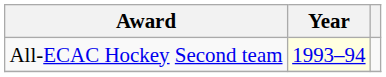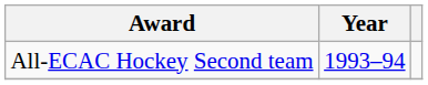row 2 | Year: lightyellow background -> no background
